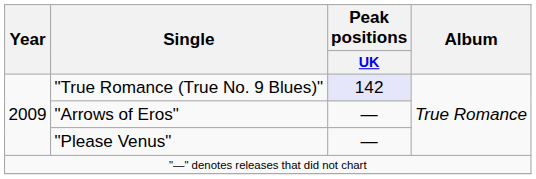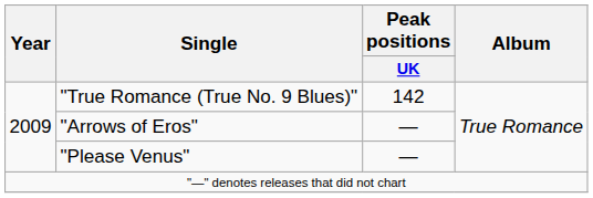"True Romance (True No. 9 Blues)" | Peak positions / UK: lavender background -> no background
